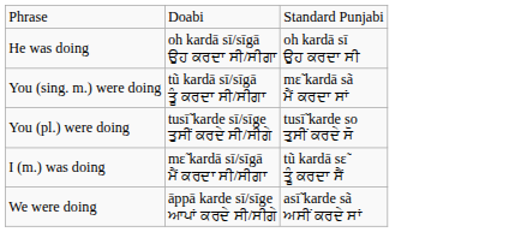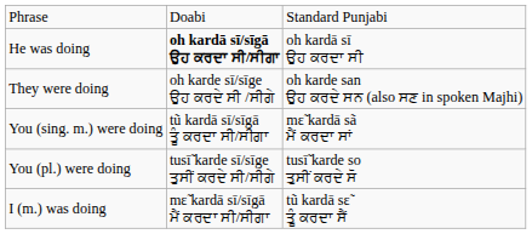He was doing | column 2: normal -> bold
+ row: They were doing | oh karde sī/sīge ਉਹ ਕਰਦੇ ਸੀ /ਸੀਗੇ | oh karde san ਉਹ ਕਰਦੇ ਸਨ (also ਸਣ in spoken Majhi)
- row: We were doing | āppā karde sī/sīge ਆਪਾਂ ਕਰਦੇ ਸੀ/ਸੀਗੇ | asī̃ karde sã ਅਸੀਂ ਕਰਦੇ ਸਾਂ
